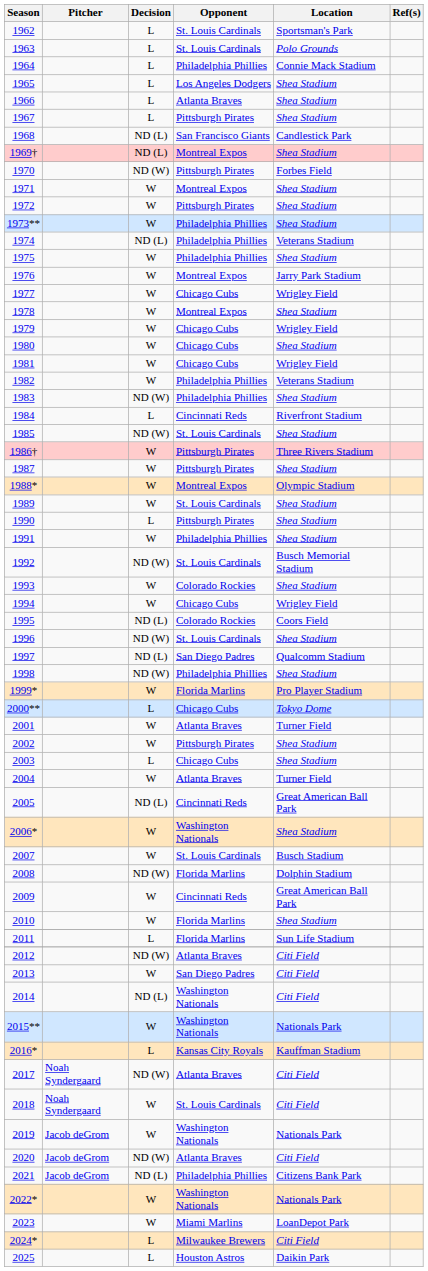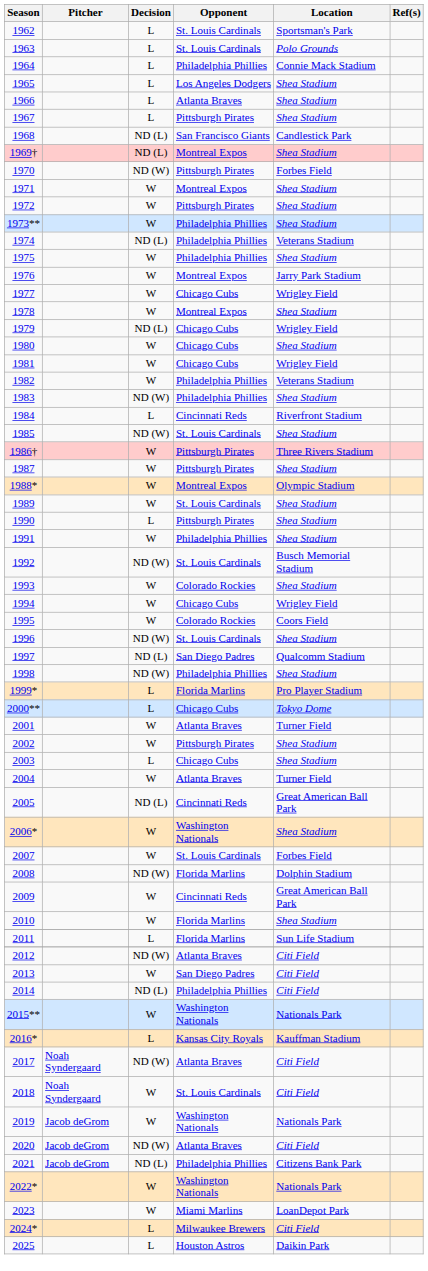1979 | Decision: W -> ND (L)
1995 | Decision: ND (L) -> W
1999* | Decision: W -> L
2007 | Location: Busch Stadium -> Forbes Field
2014 | Opponent: Washington Nationals -> Philadelphia Phillies
